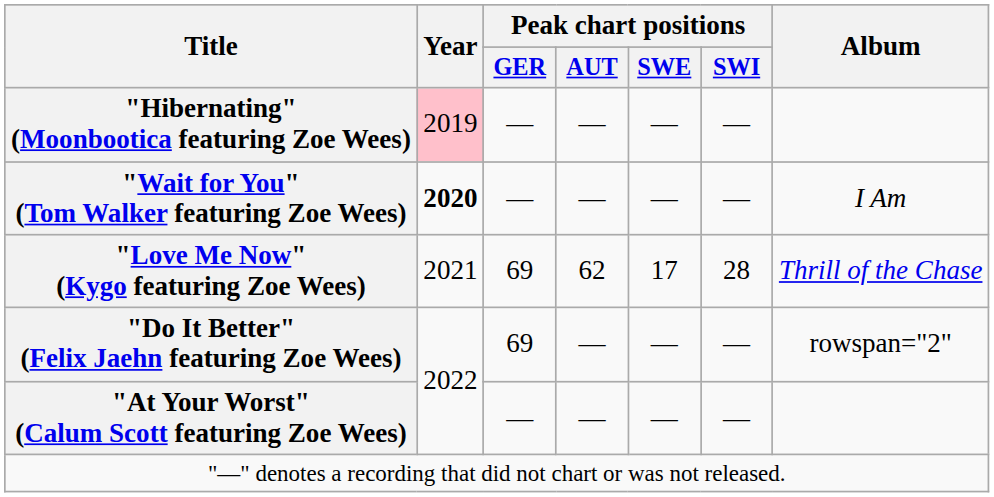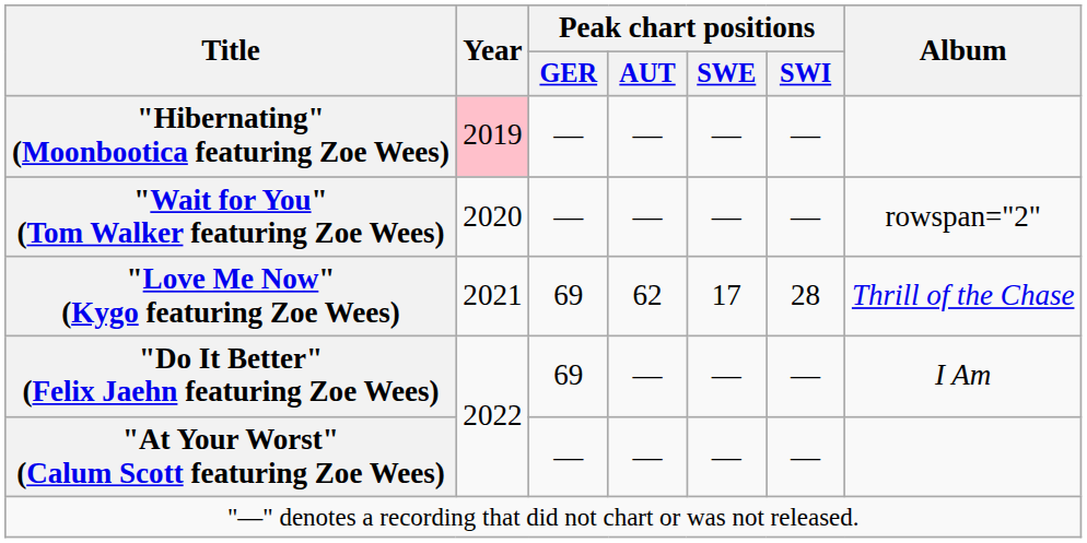"Wait for You" (Tom Walker featuring Zoe Wees) | Year: bold -> normal
"Wait for You" (Tom Walker featuring Zoe Wees) | Album: I Am -> rowspan="2"
"Do It Better" (Felix Jaehn featuring Zoe Wees) | Album: rowspan="2" -> I Am
